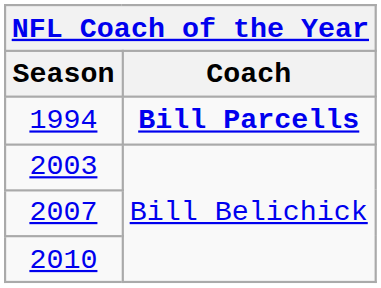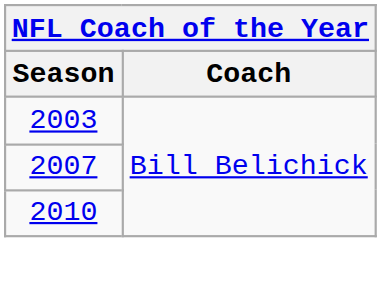- row: 1994 | Bill Parcells
